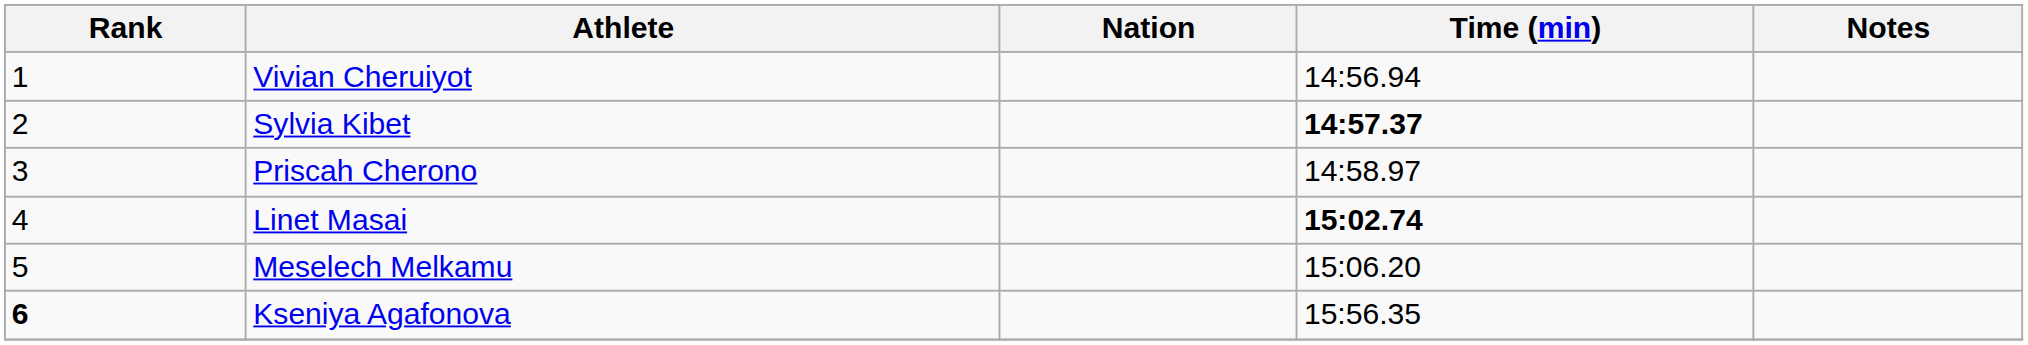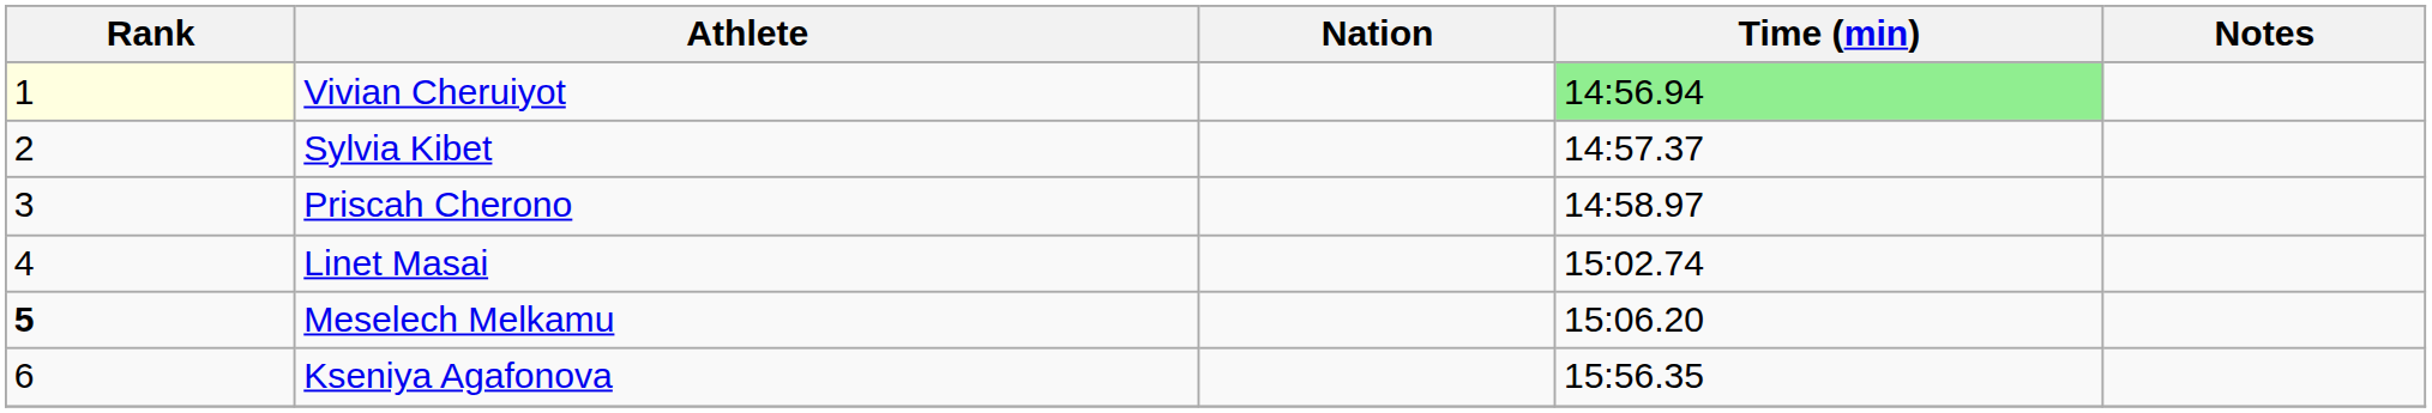Vivian Cheruiyot | Rank: no background -> lightyellow background
Vivian Cheruiyot | Time (min): no background -> lightgreen background
Sylvia Kibet | Time (min): bold -> normal
Linet Masai | Time (min): bold -> normal
Meselech Melkamu | Rank: normal -> bold
Kseniya Agafonova | Rank: bold -> normal
